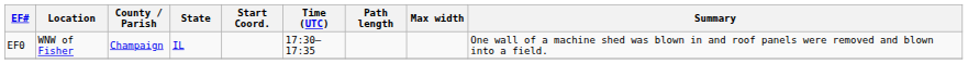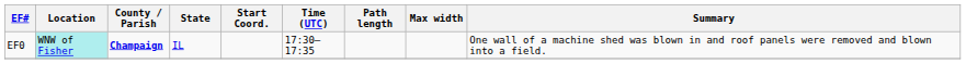EF0 | Location: no background -> paleturquoise background
EF0 | County / Parish: normal -> bold
